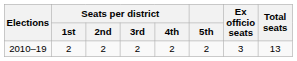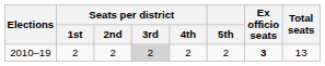2010–19 | Seats per district / 3rd: no background -> lightgrey background
2010–19 | Ex officio seats: normal -> bold
